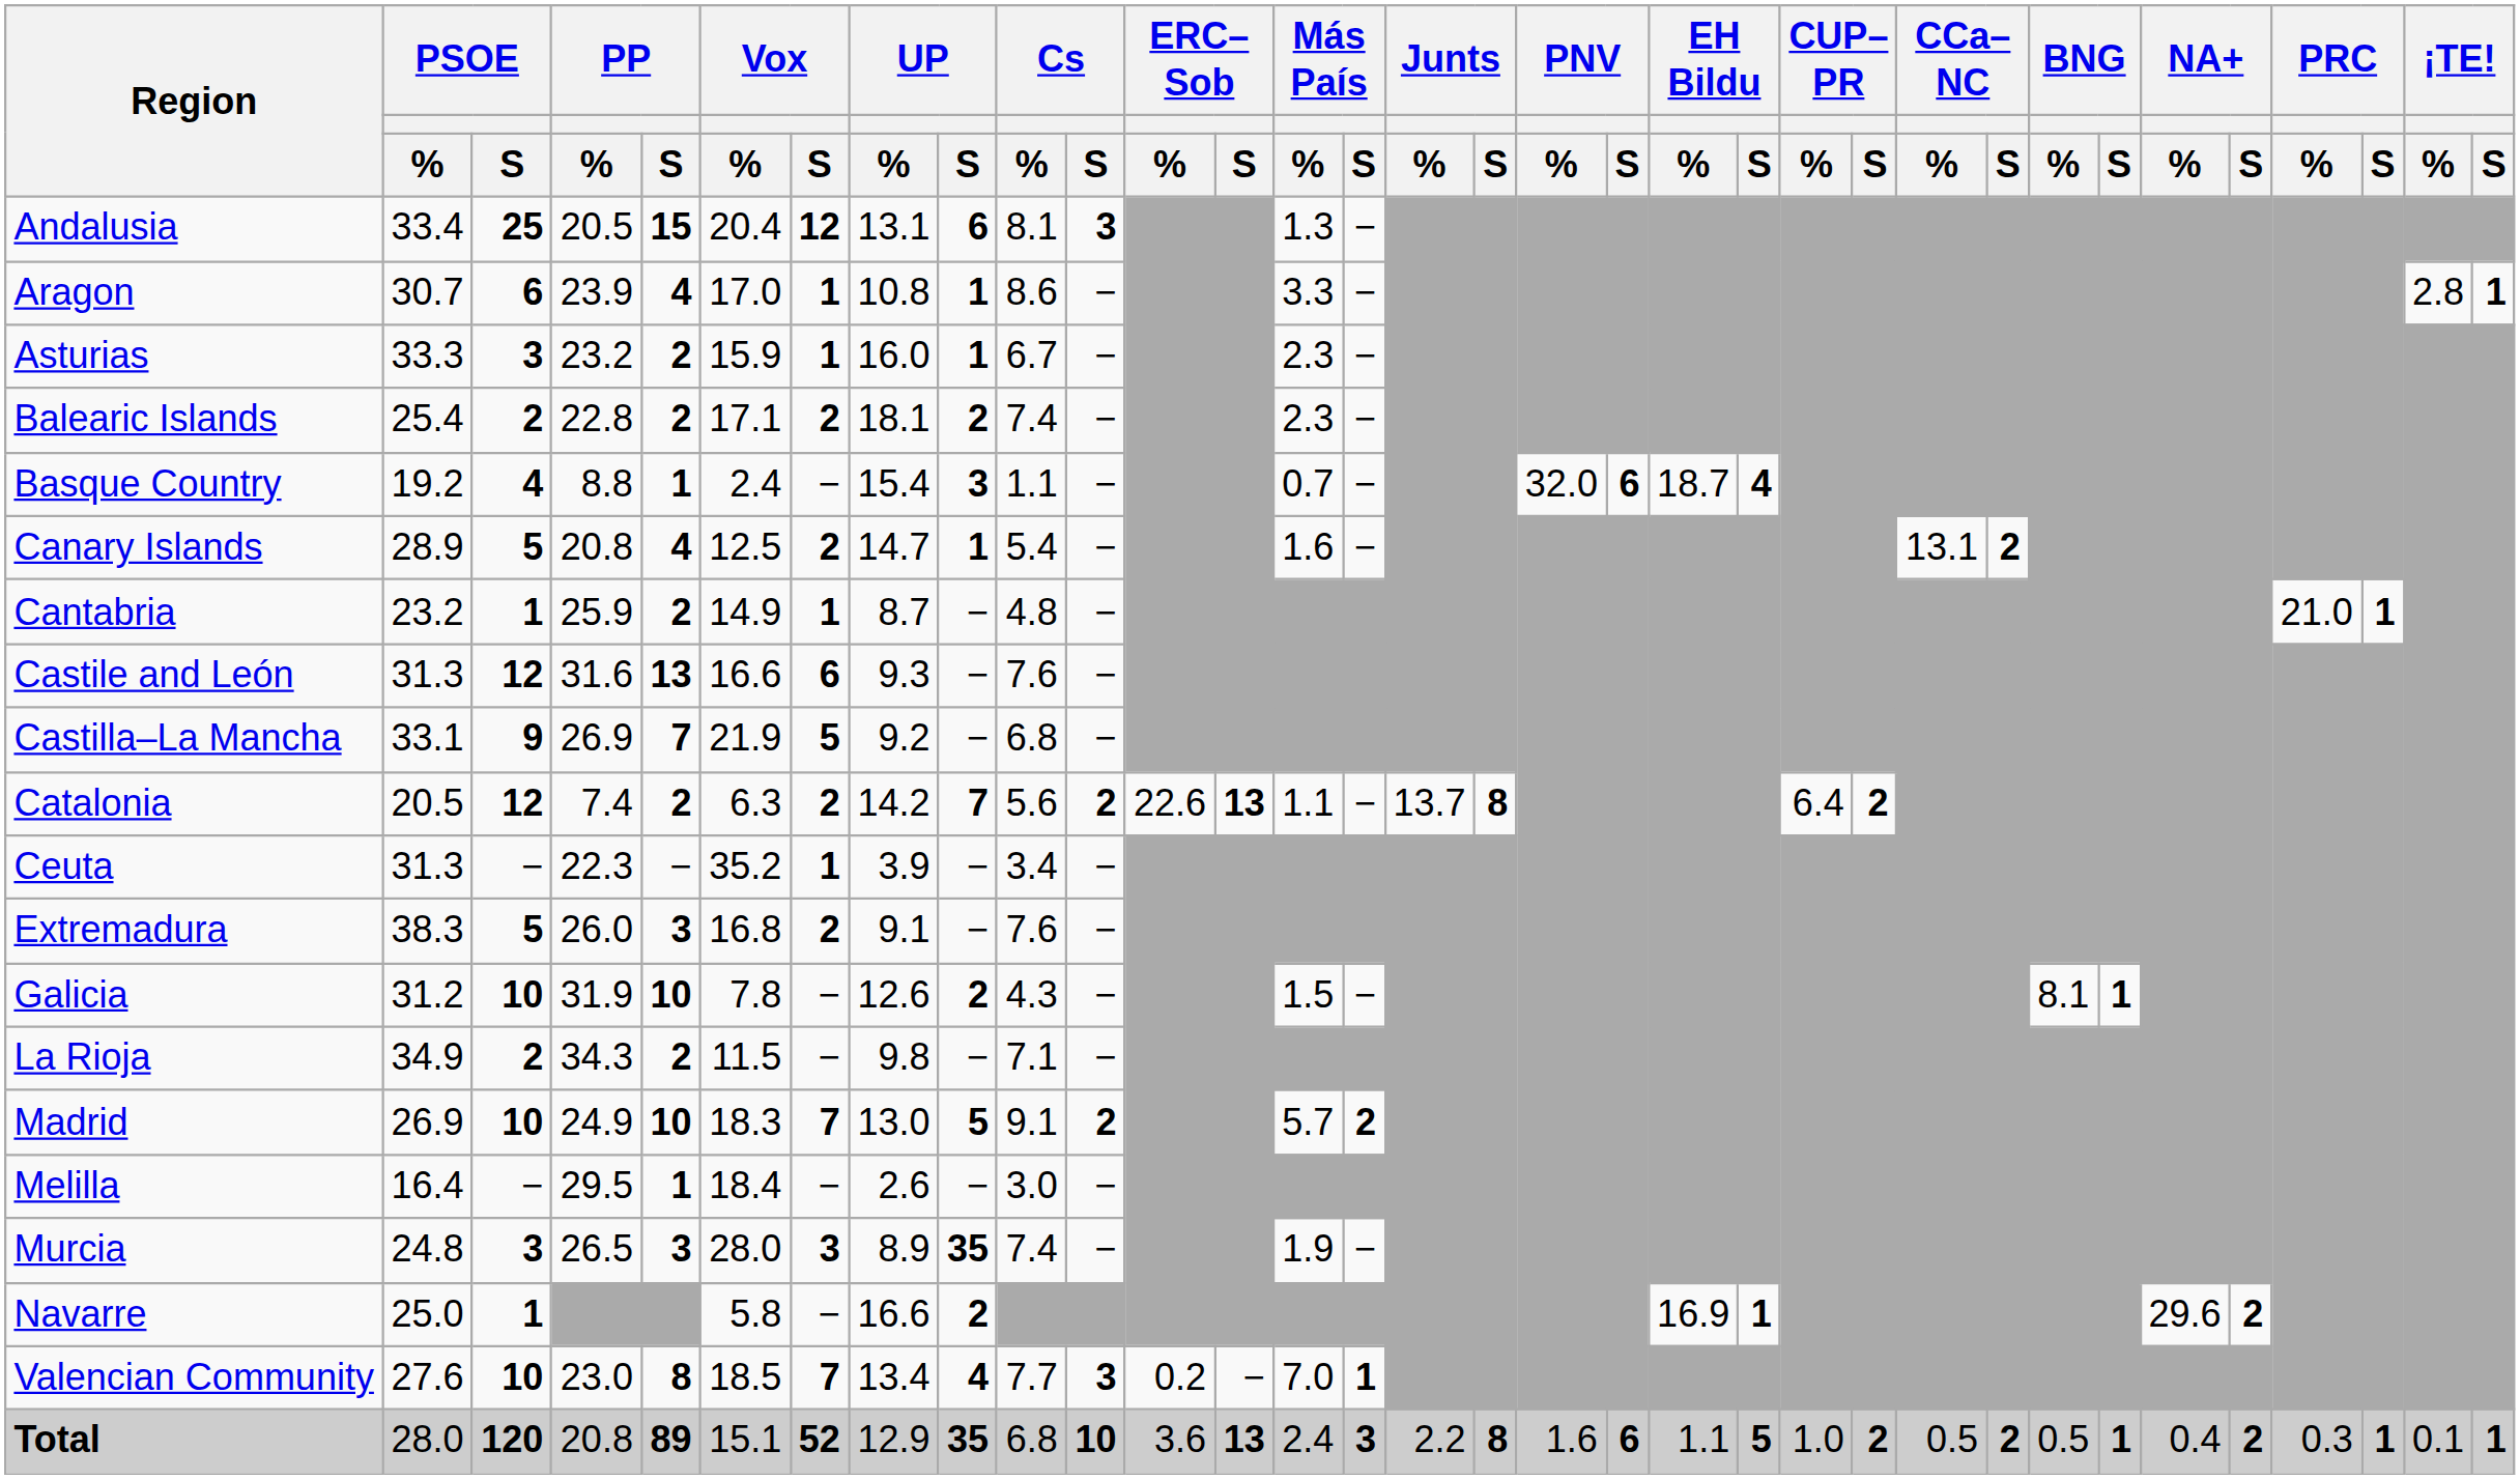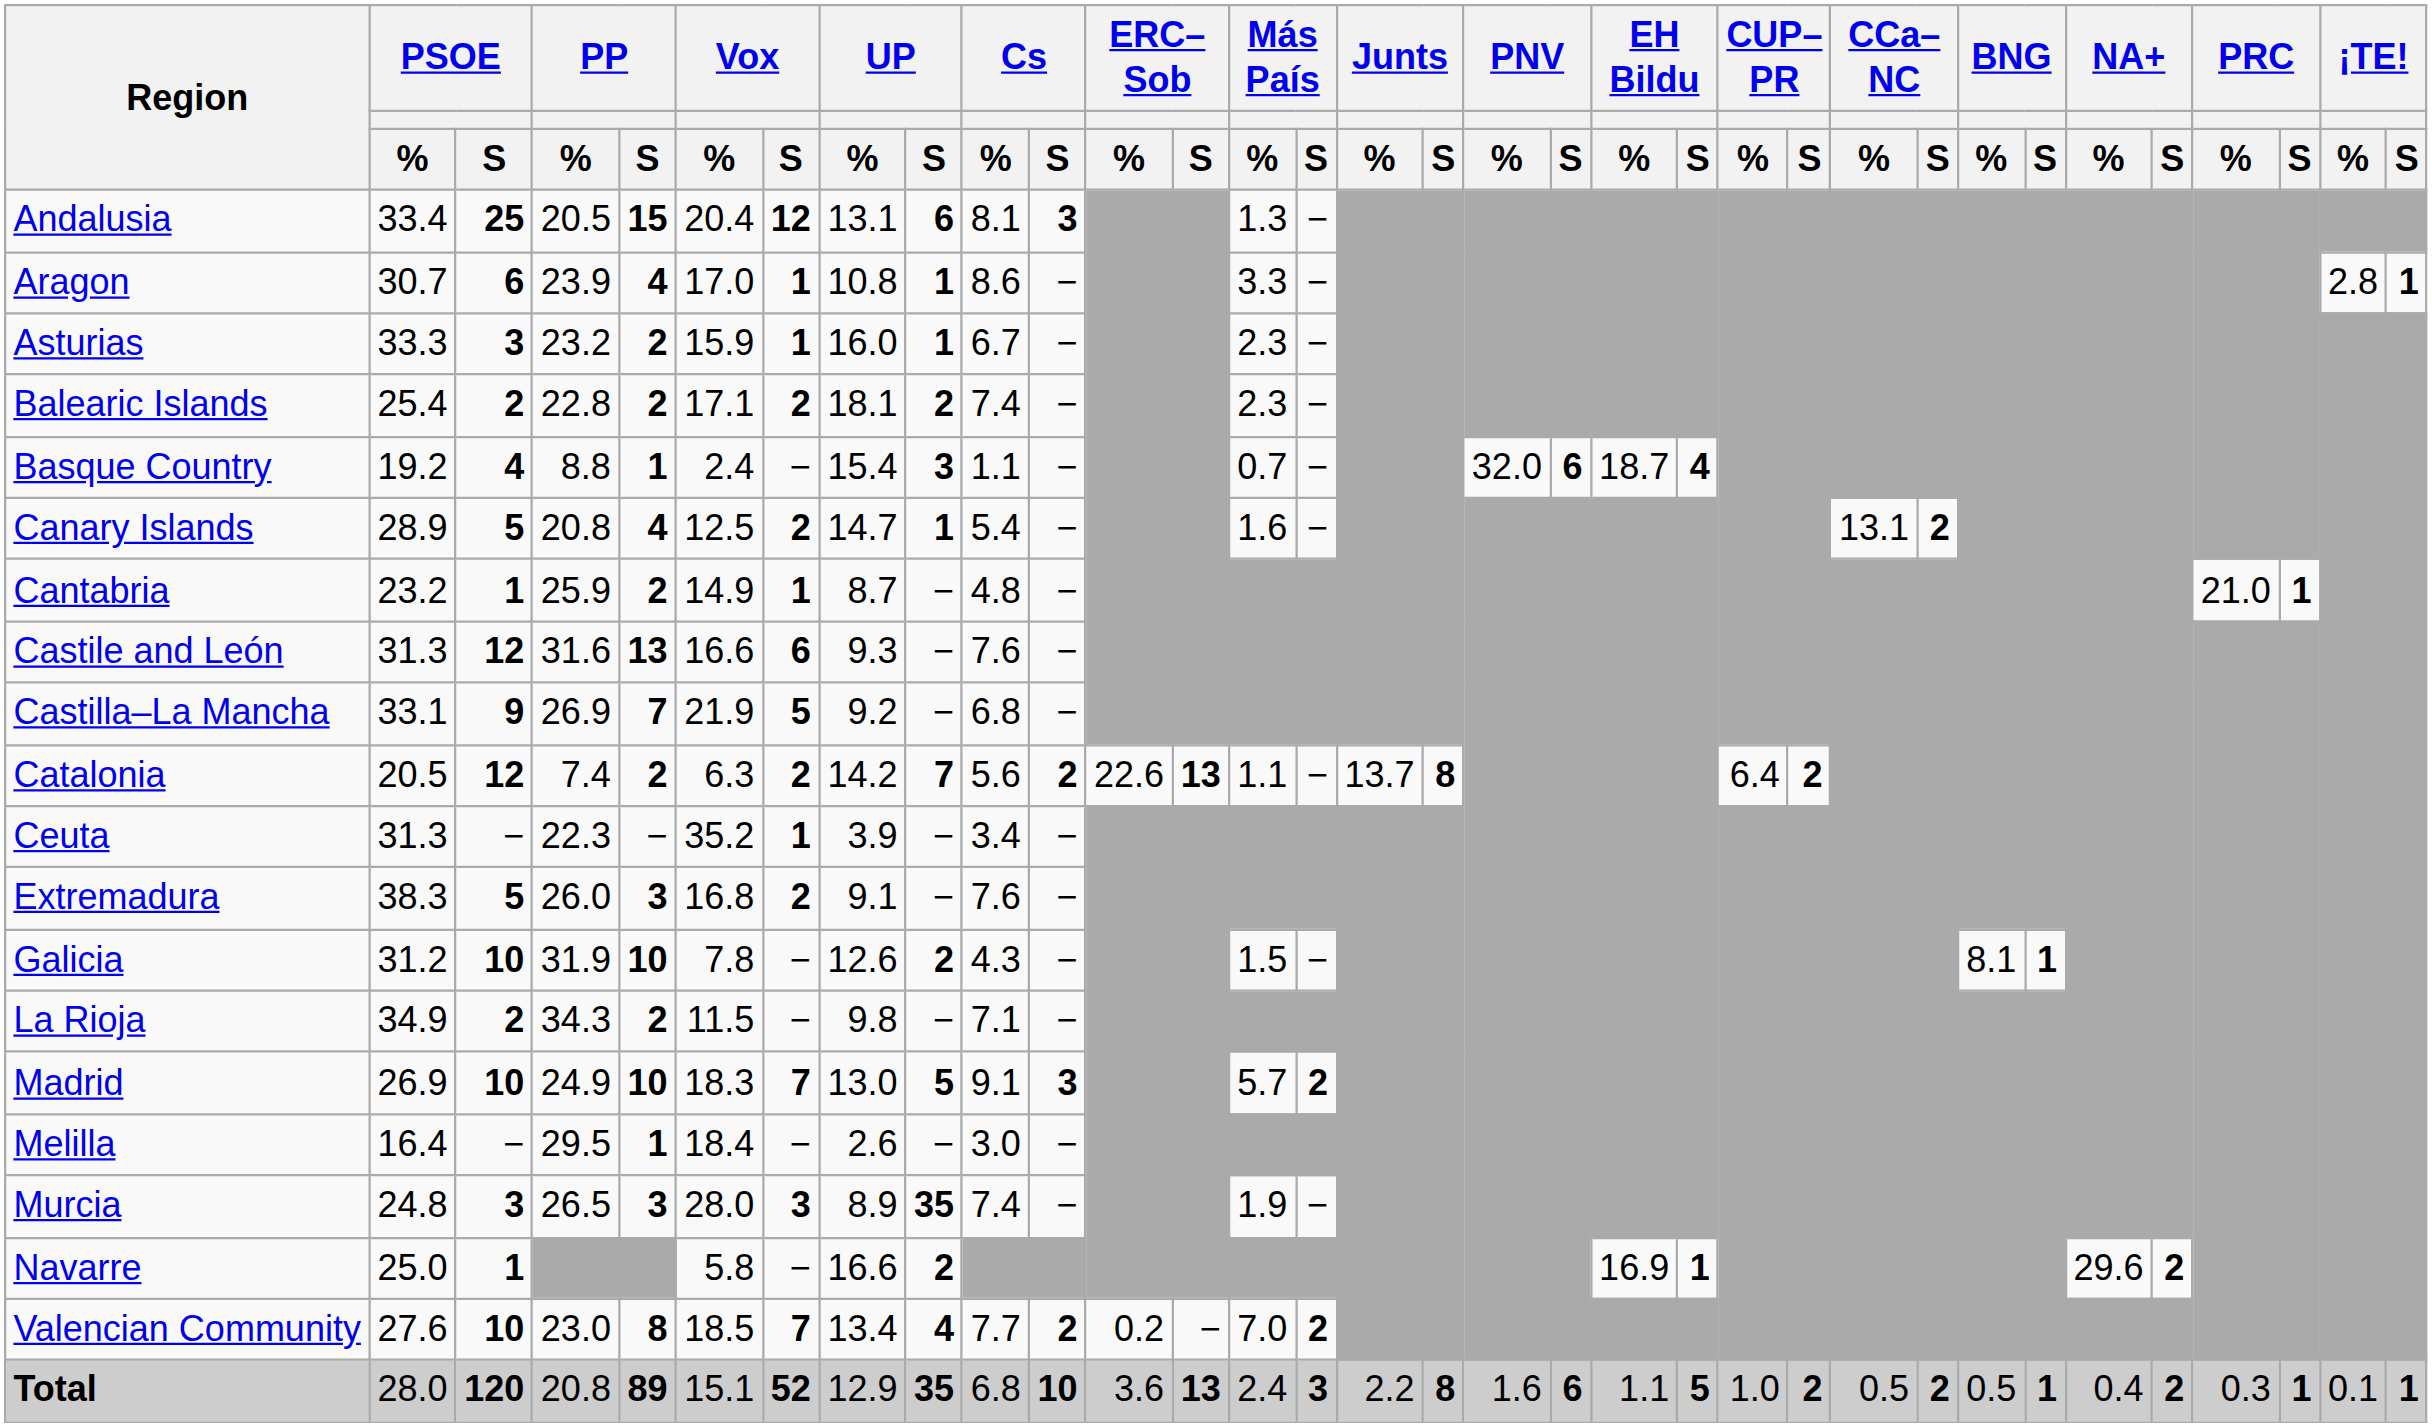Madrid | Cs / S: 2 -> 3
Valencian Community | Cs / S: 3 -> 2
Valencian Community | Más País / S: 1 -> 2
